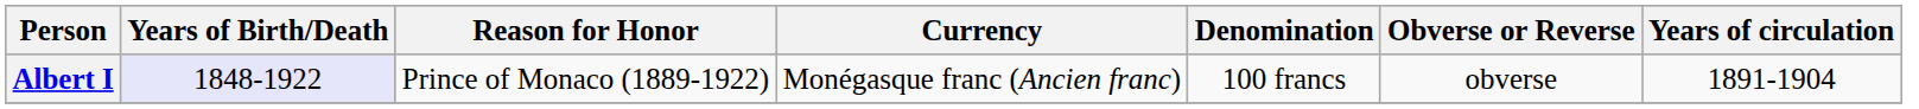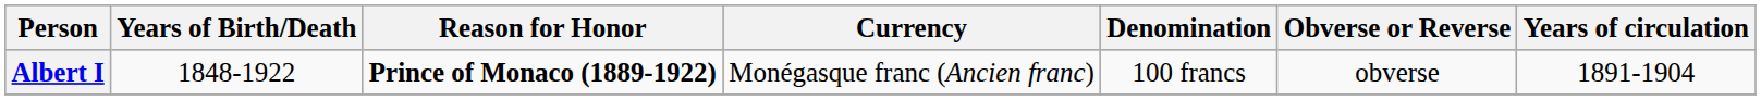Albert I | Years of Birth/Death: lavender background -> no background
Albert I | Reason for Honor: normal -> bold
